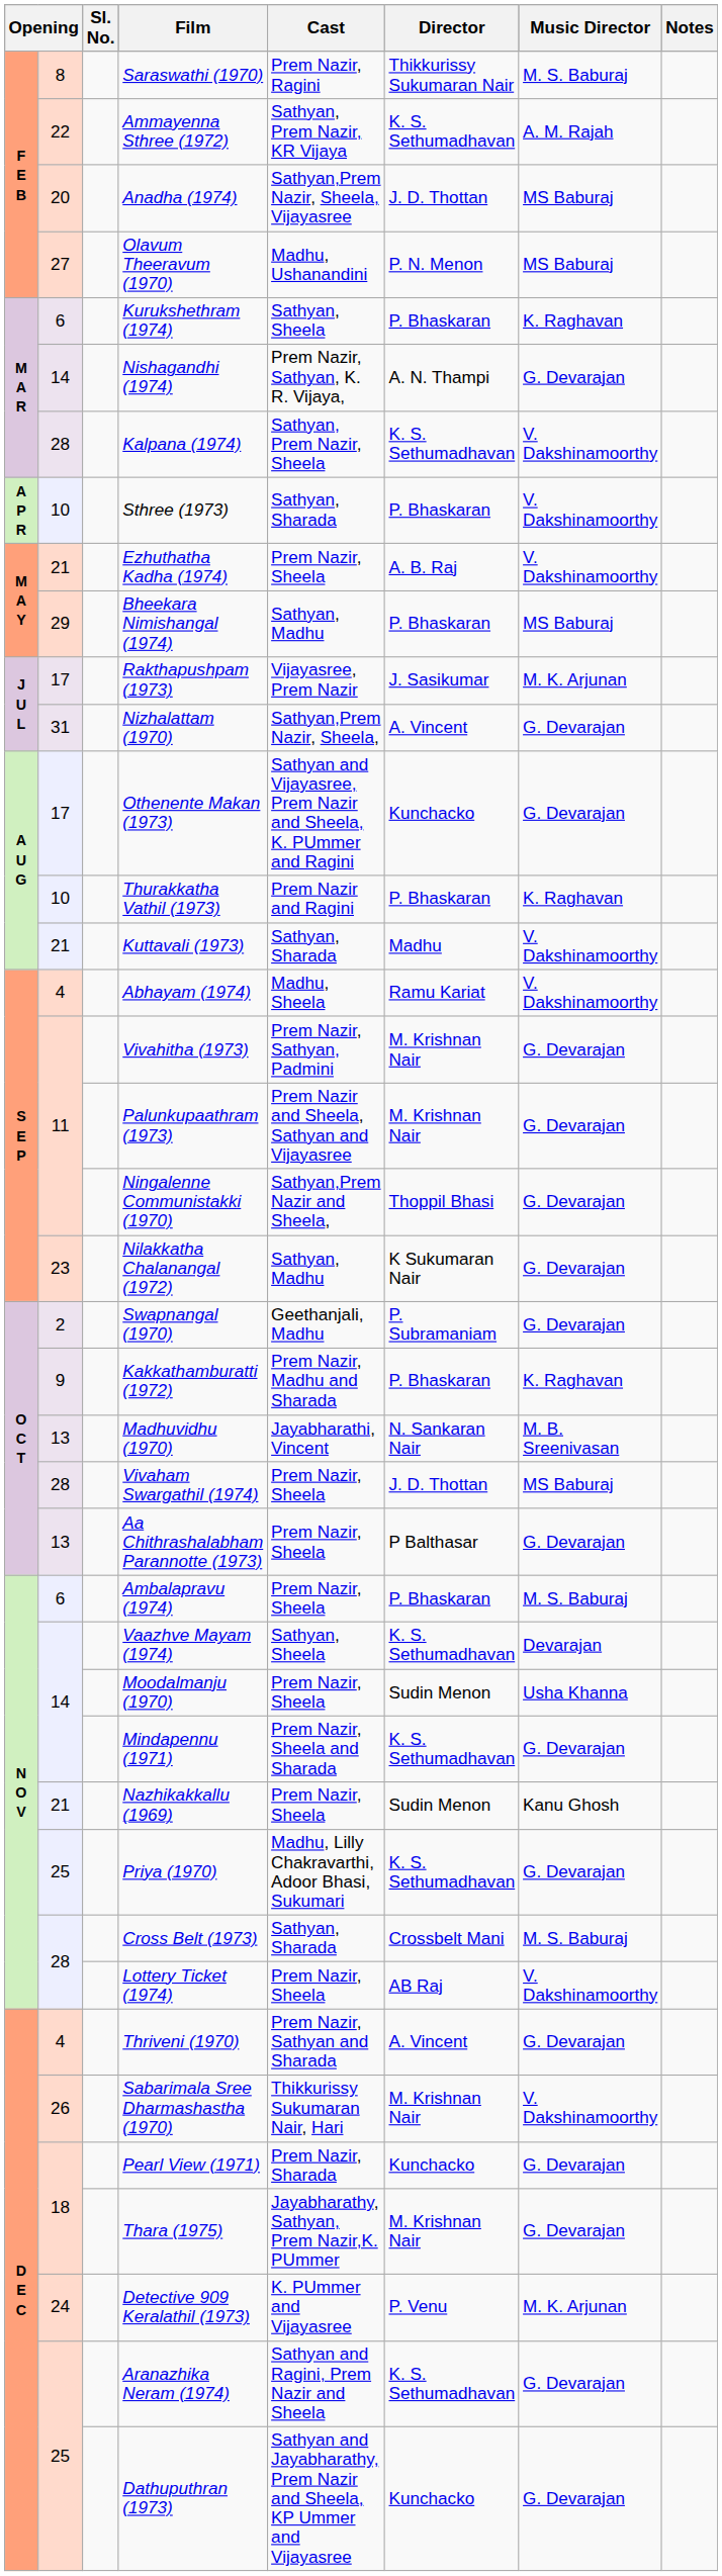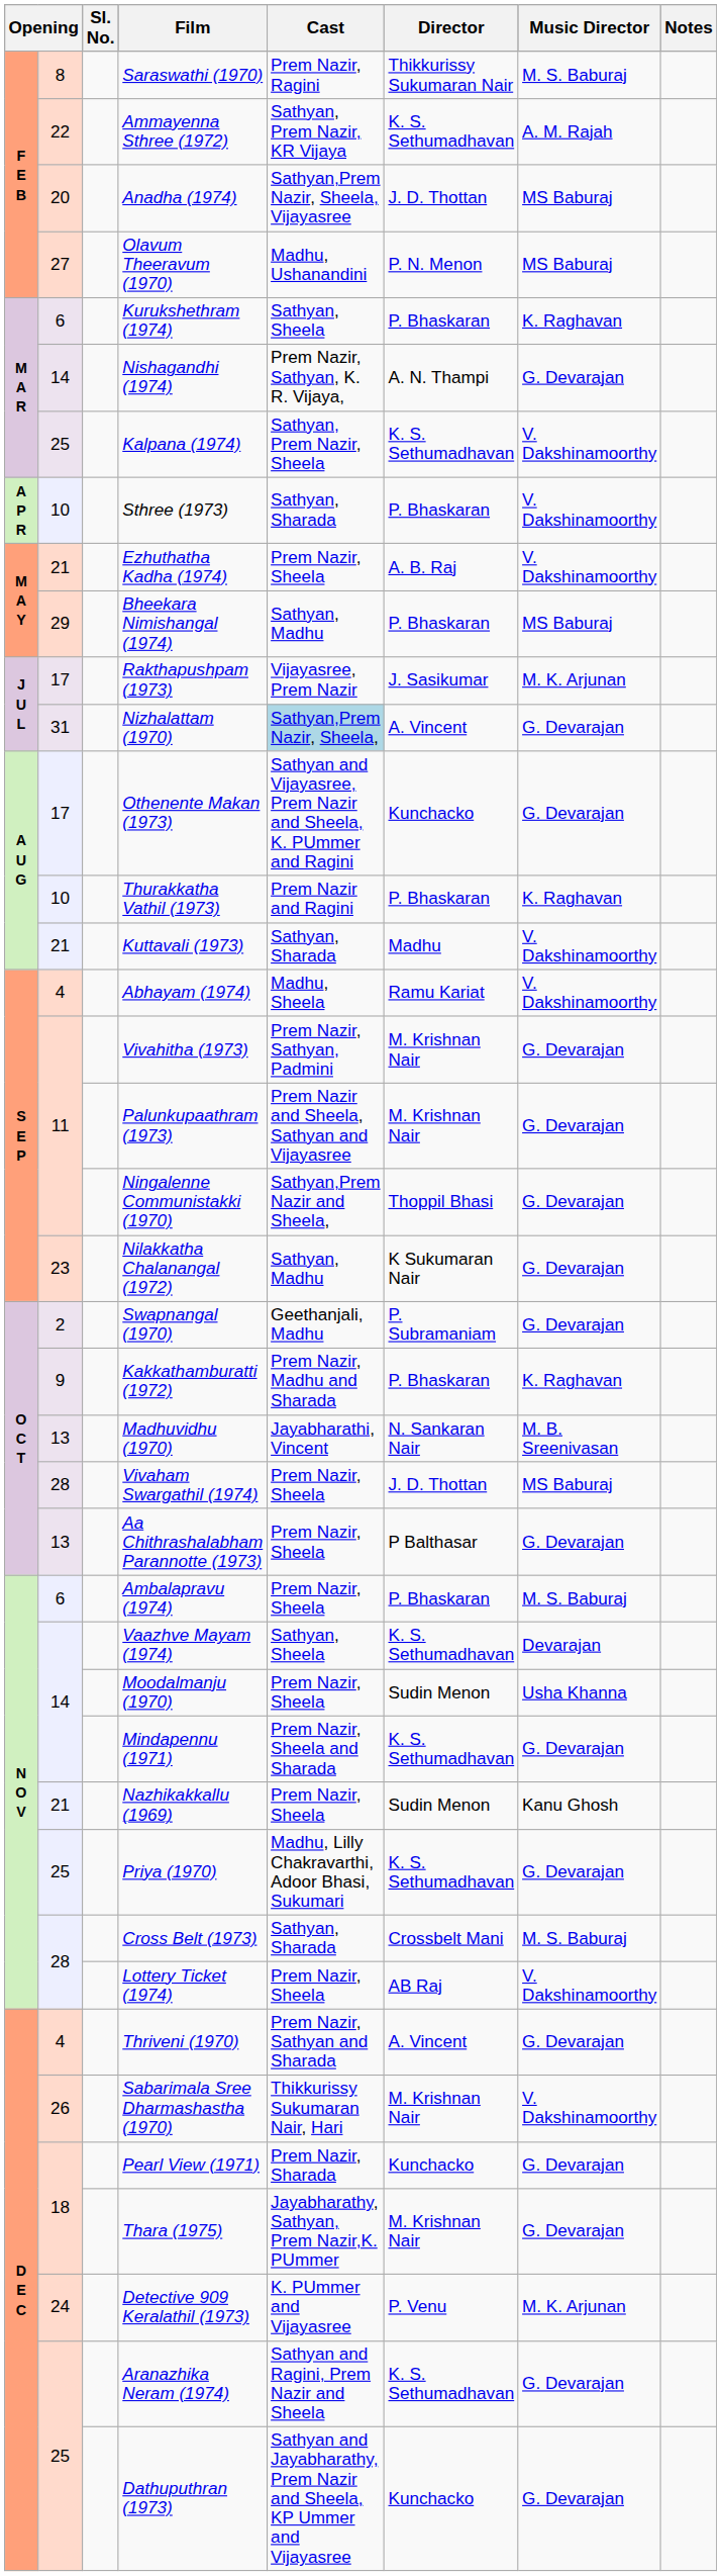Kalpana (1974) | column 2: 28 -> 25
Nizhalattam (1970) | Cast: no background -> lightblue background
